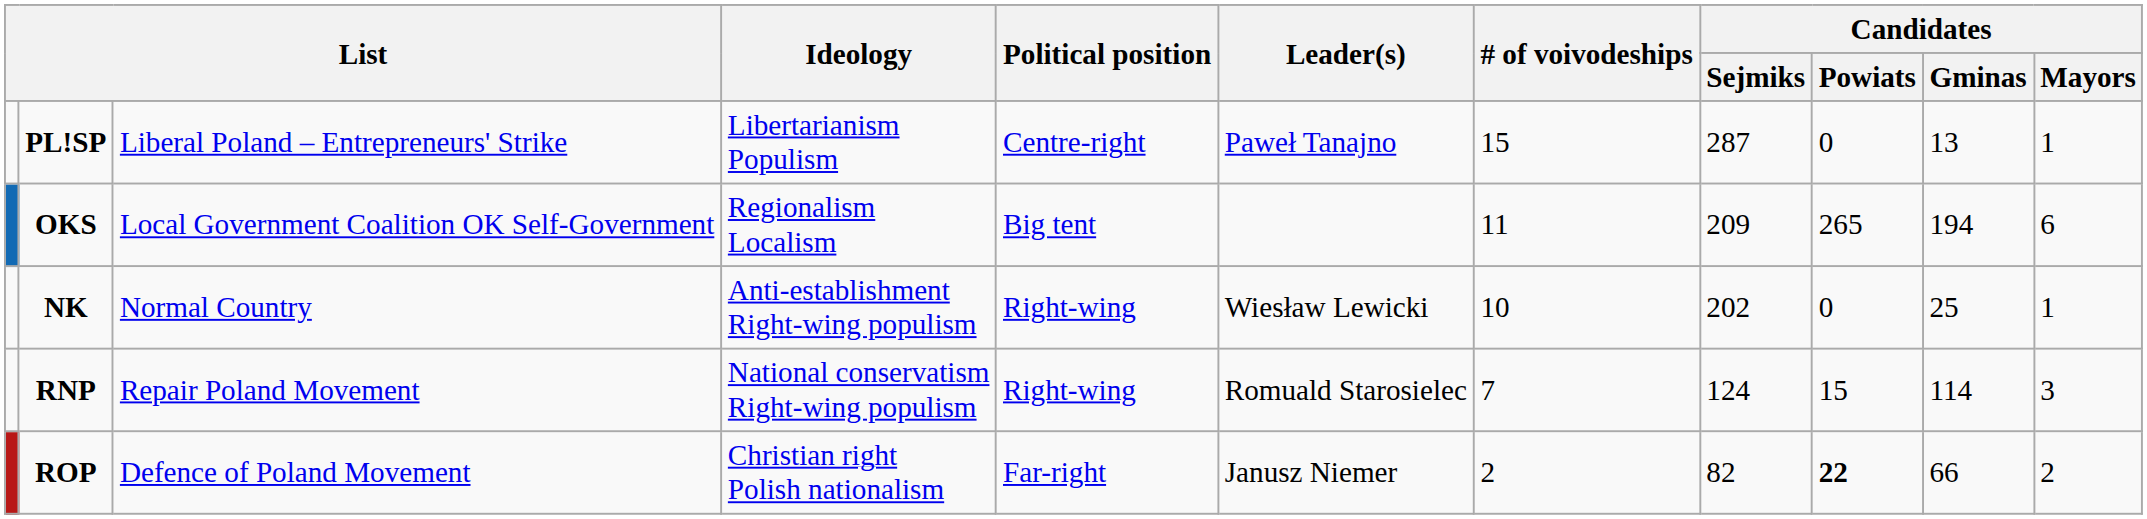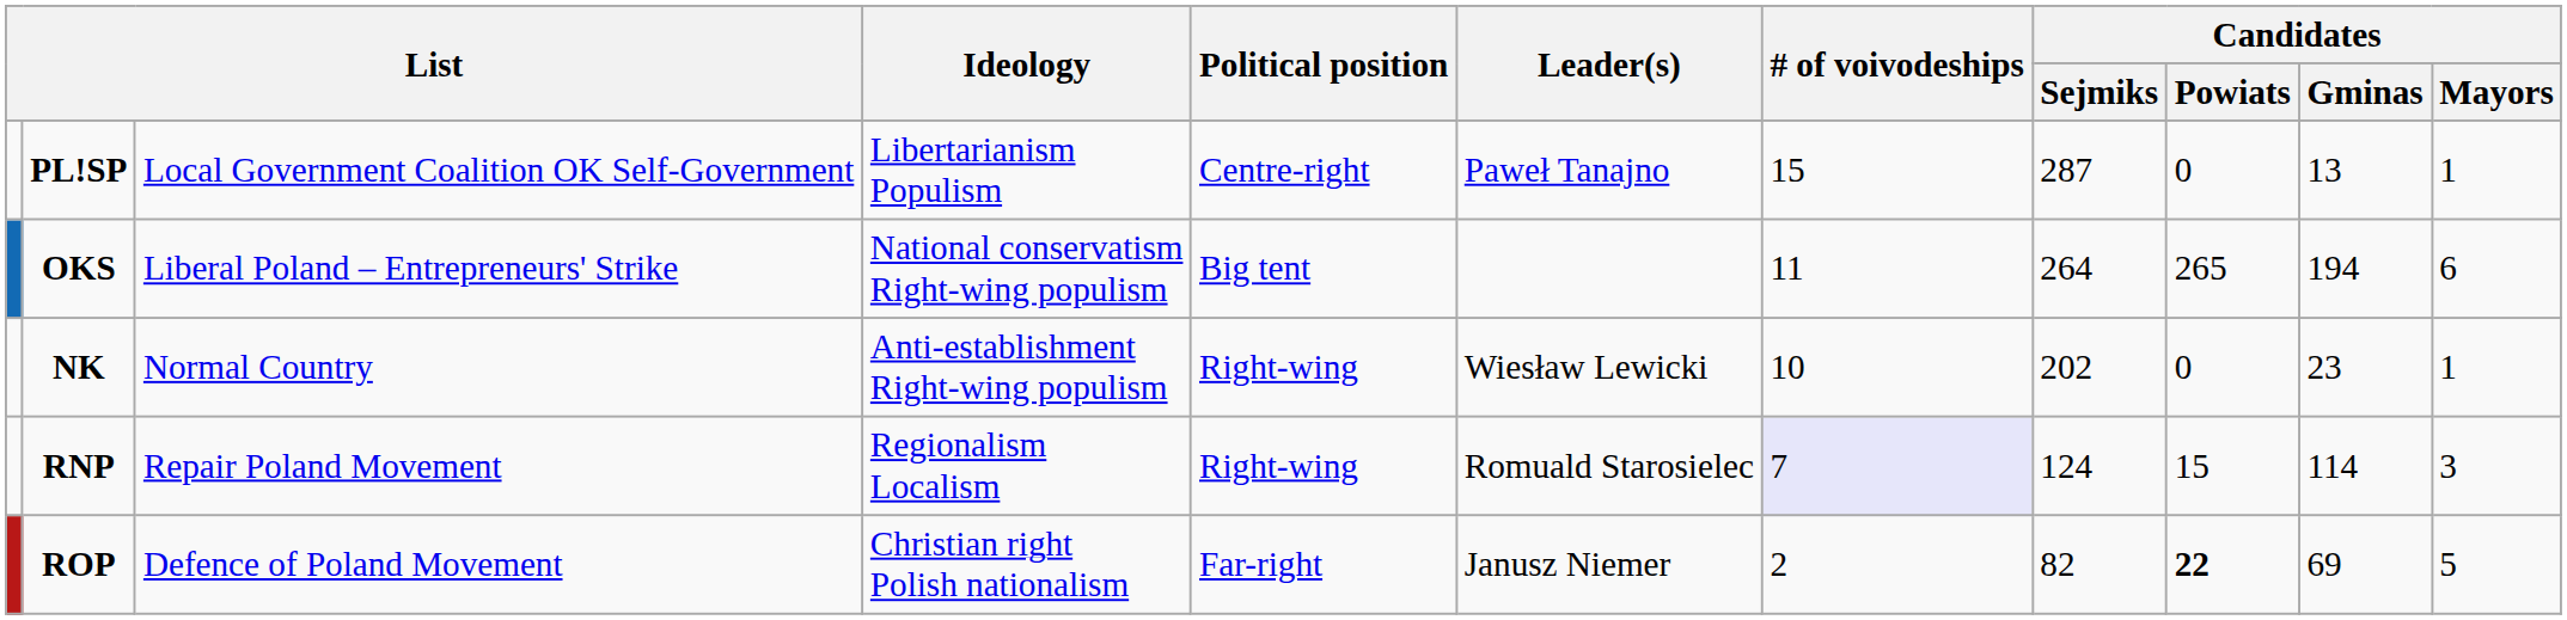PL!SP | column 3: Liberal Poland – Entrepreneurs' Strike -> Local Government Coalition OK Self-Government
OKS | column 3: Local Government Coalition OK Self-Government -> Liberal Poland – Entrepreneurs' Strike
OKS | Ideology: Regionalism Localism -> National conservatism Right-wing populism
OKS | Candidates / Sejmiks: 209 -> 264
NK | Candidates / Gminas: 25 -> 23
RNP | Ideology: National conservatism Right-wing populism -> Regionalism Localism
RNP | # of voivodeships: no background -> lavender background
ROP | Candidates / Gminas: 66 -> 69
ROP | Candidates / Mayors: 2 -> 5
